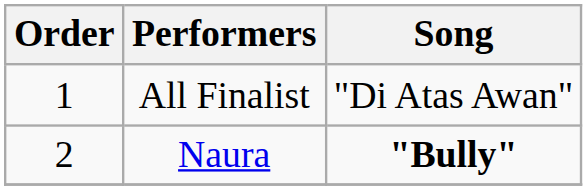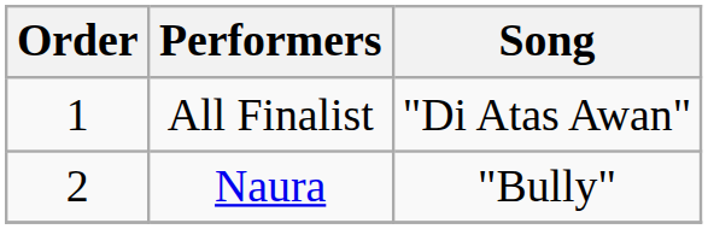Naura | Song: bold -> normal
